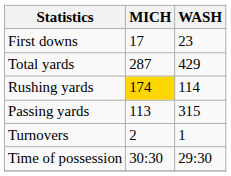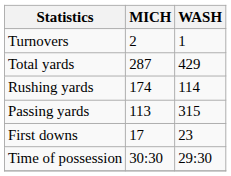rows swapped: First downs <-> Turnovers
Rushing yards | MICH: gold background -> no background
